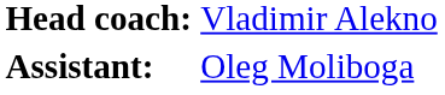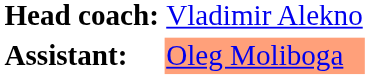Assistant: | column 2: no background -> lightsalmon background
